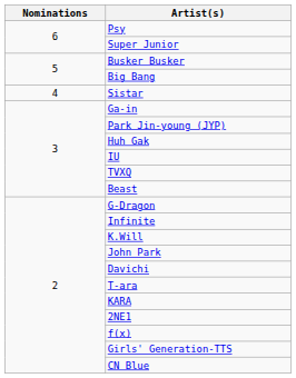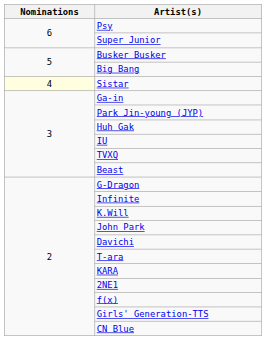Sistar | Nominations: no background -> lightyellow background
